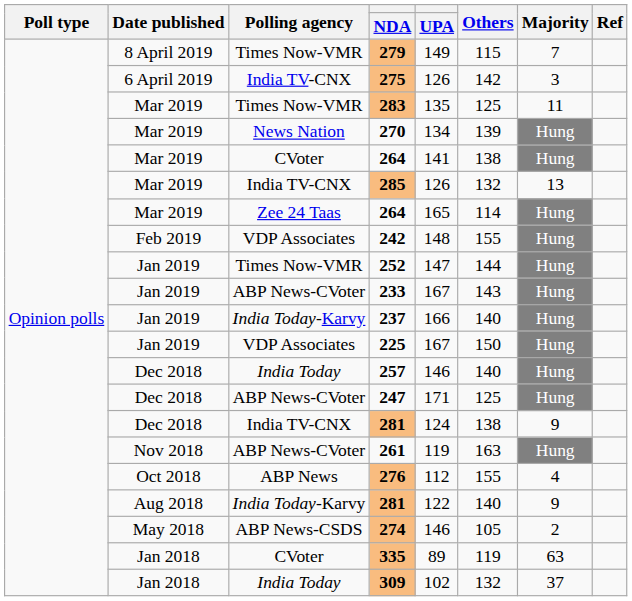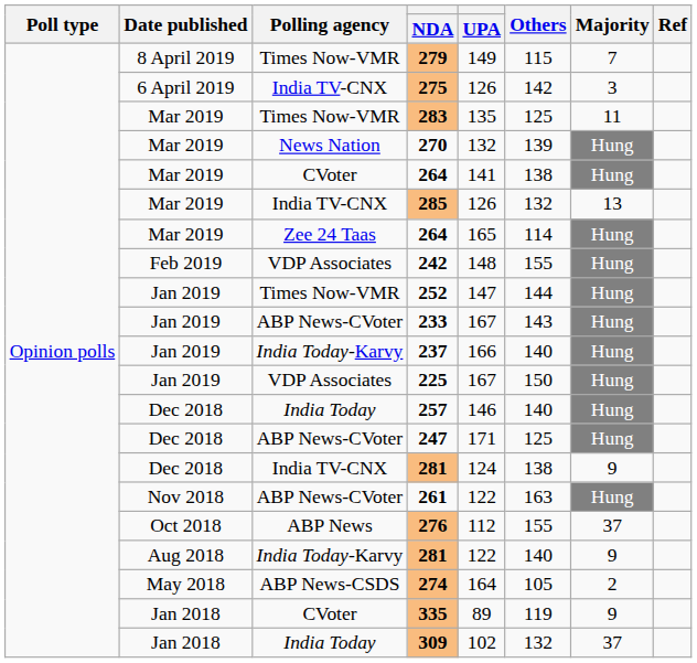270 | UPA: 134 -> 132
261 | UPA: 119 -> 122
276 | Majority: 4 -> 37
274 | UPA: 146 -> 164
335 | Majority: 63 -> 9
